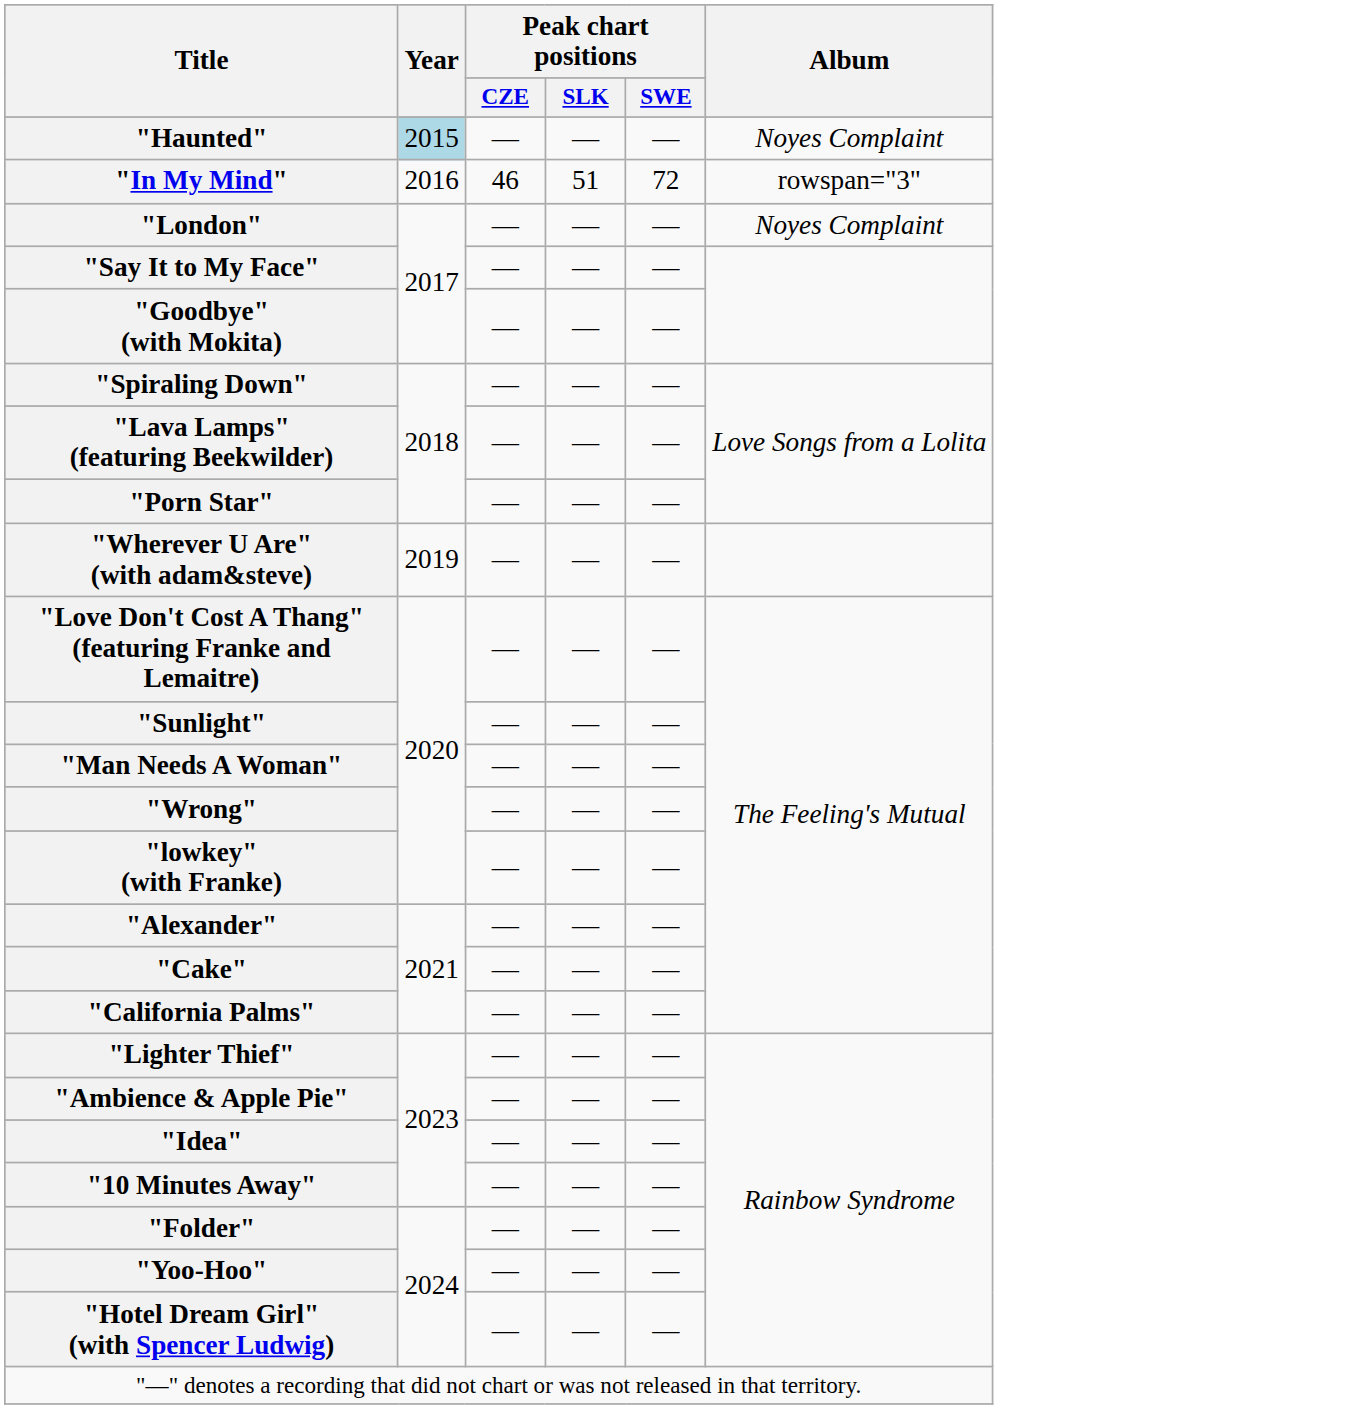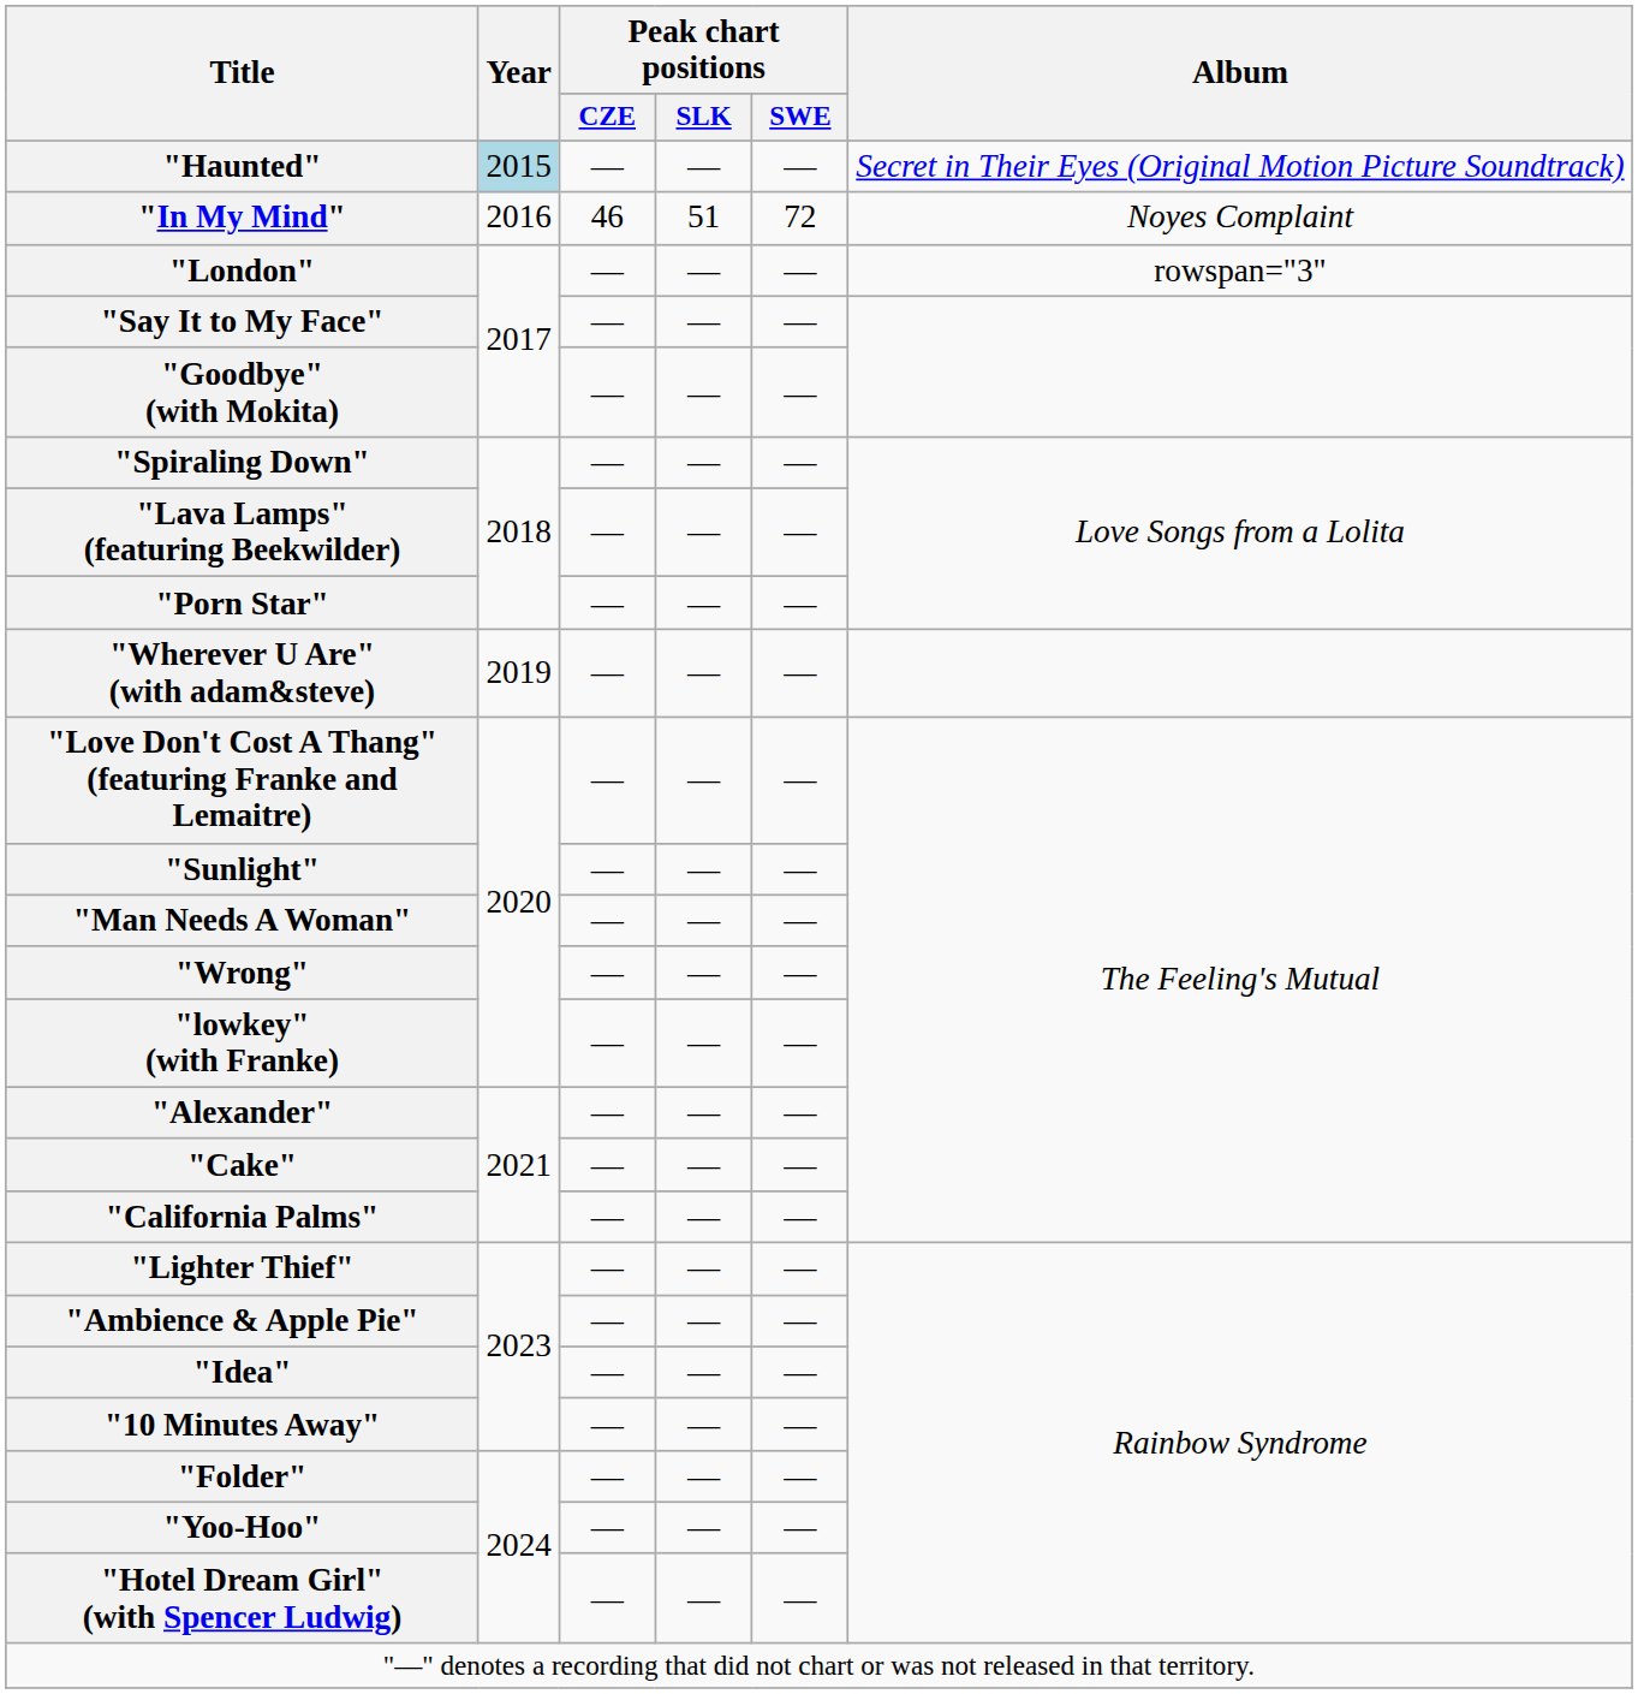"Haunted" | Album: Noyes Complaint -> Secret in Their Eyes (Original Motion Picture Soundtrack)
"In My Mind" | Album: rowspan="3" -> Noyes Complaint
"London" | Album: Noyes Complaint -> rowspan="3"
